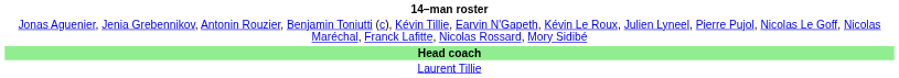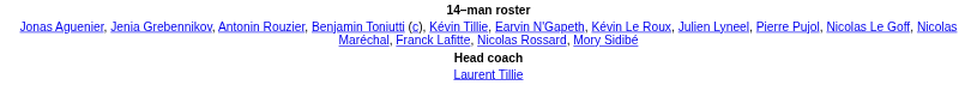row 3 | column 1: lightgreen background -> no background
